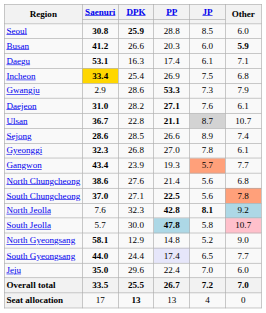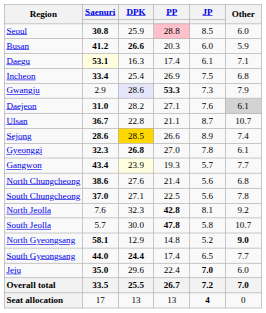Seoul | DPK: bold -> normal
Seoul | PP: no background -> pink background
Busan | DPK: normal -> bold
Busan | Other: bold -> normal
Daegu | Saenuri: no background -> lightyellow background
Incheon | Saenuri: gold background -> no background
Gwangju | DPK: no background -> lavender background
Daejeon | PP: bold -> normal
Daejeon | Other: no background -> lightgrey background
Ulsan | PP: bold -> normal
Ulsan | JP: lightgrey background -> no background
Sejong | DPK: no background -> gold background
Gyeonggi | DPK: normal -> bold
Gangwon | DPK: no background -> lightyellow background
Gangwon | JP: lightsalmon background -> no background
South Chungcheong | PP: bold -> normal
South Chungcheong | Other: lightsalmon background -> no background
North Jeolla | JP: bold -> normal
North Jeolla | Other: lightblue background -> no background
South Jeolla | PP: lightblue background -> no background
South Jeolla | Other: pink background -> no background
North Gyeongsang | Other: normal -> bold
South Gyeongsang | DPK: normal -> bold
South Gyeongsang | PP: lavender background -> no background
Jeju | JP: normal -> bold
Seat allocation | DPK: bold -> normal
Seat allocation | JP: normal -> bold
